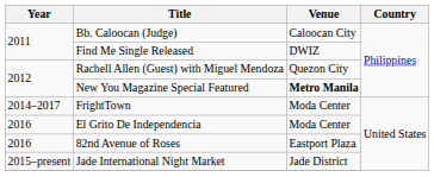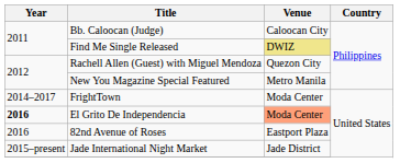Find Me Single Released | Venue: no background -> khaki background
New You Magazine Special Featured | Venue: bold -> normal
El Grito De Independencia | Year: normal -> bold
El Grito De Independencia | Venue: no background -> lightsalmon background
